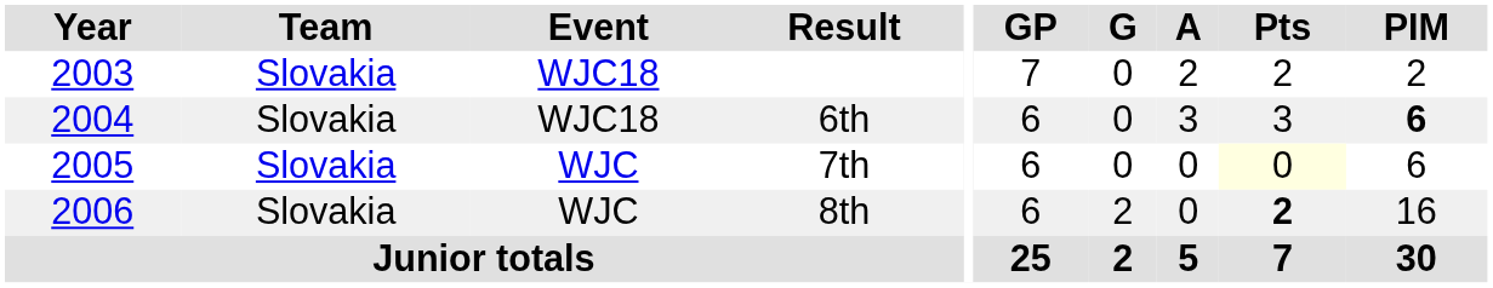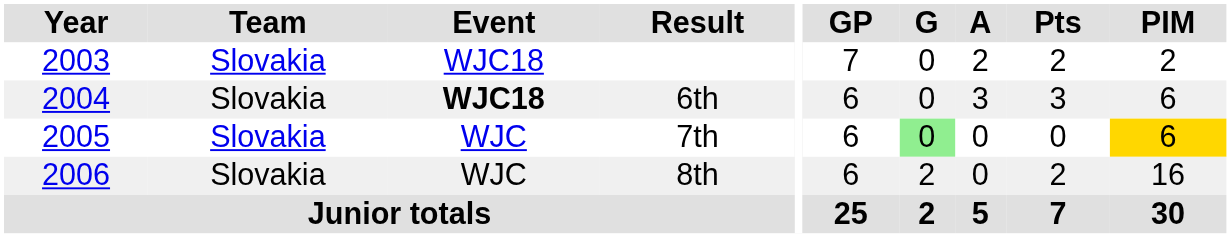6th | Event: normal -> bold
6th | PIM: bold -> normal
7th | G: no background -> lightgreen background
7th | Pts: lightyellow background -> no background
7th | PIM: no background -> gold background
8th | Pts: bold -> normal
